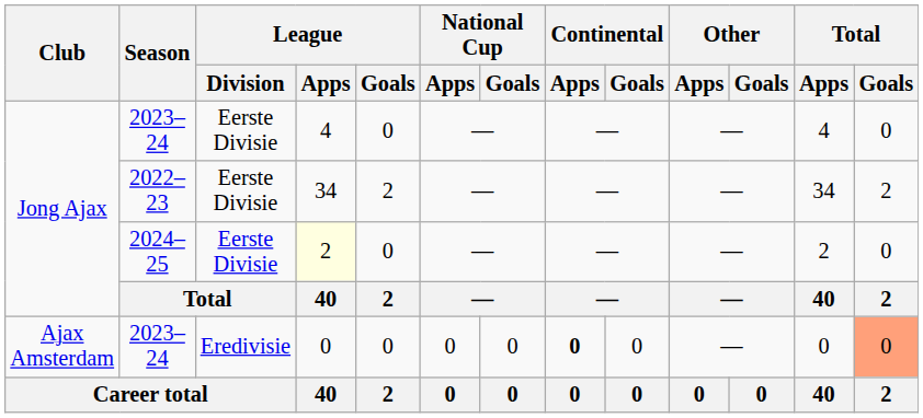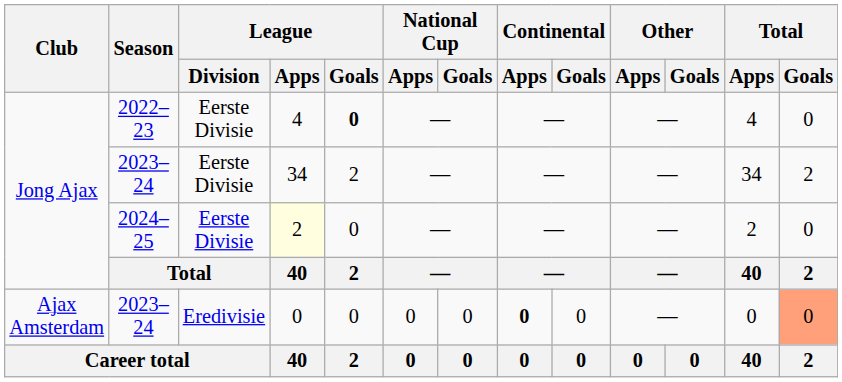row 3 | Season: 2023–24 -> 2022–23
row 3 | League / Goals: normal -> bold
row 4 | Season: 2022–23 -> 2023–24
